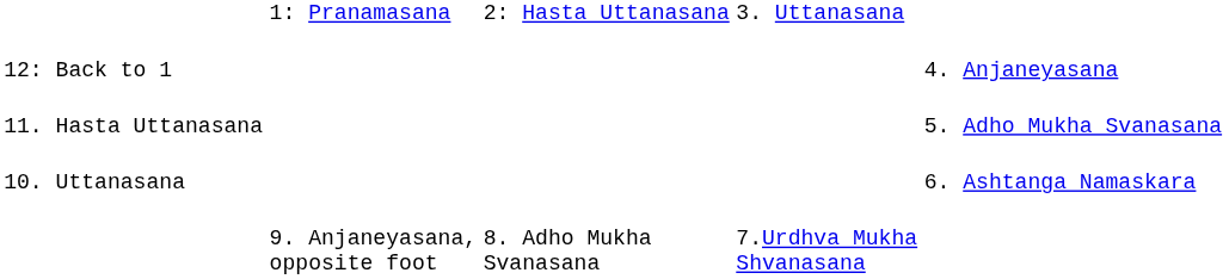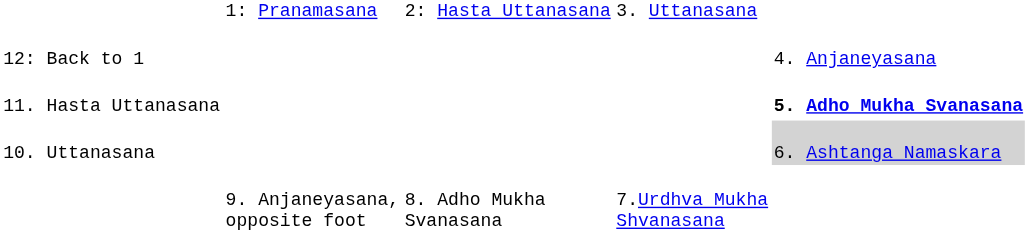11. Hasta Uttanasana | column 5: normal -> bold
10. Uttanasana | column 5: no background -> lightgrey background
